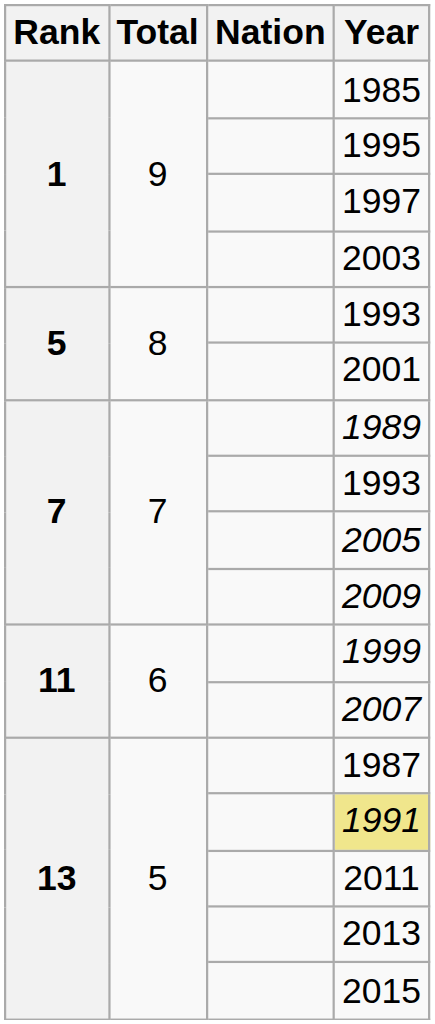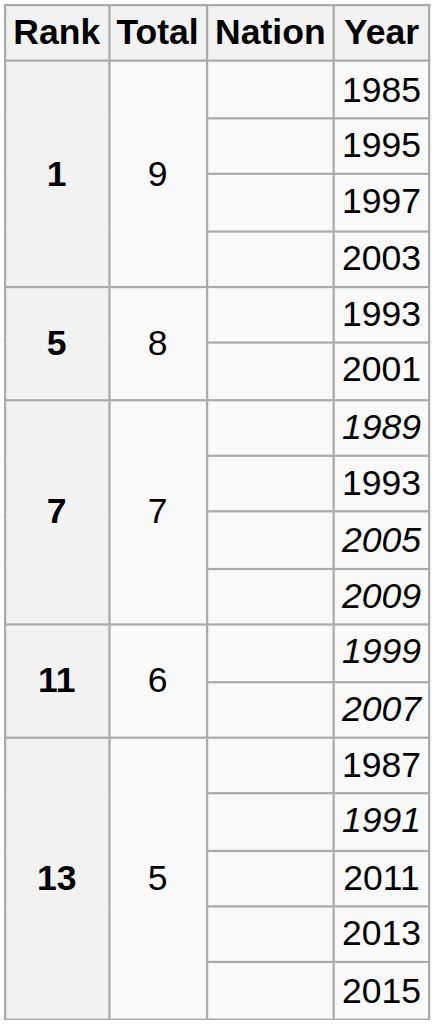1991 | Year: khaki background -> no background
